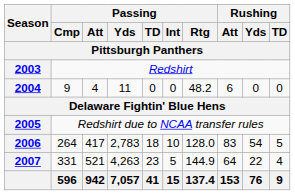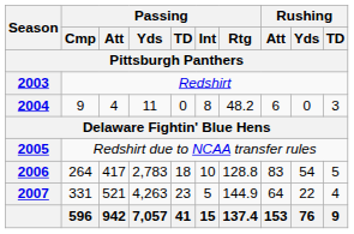2004 | Passing / Int / Pittsburgh Panthers: 0 -> 8
2004 | Rushing / TD / Pittsburgh Panthers: 0 -> 3
2006 | Passing / Rtg / Pittsburgh Panthers: 128.0 -> 128.8
